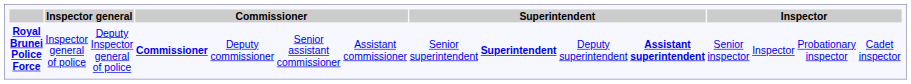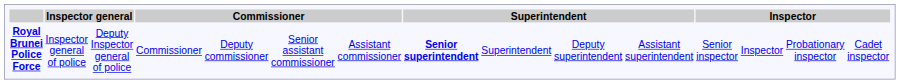Inspector general of police | column 4: bold -> normal
Inspector general of police | column 8: normal -> bold
Inspector general of police | column 9: bold -> normal
Inspector general of police | column 11: bold -> normal
